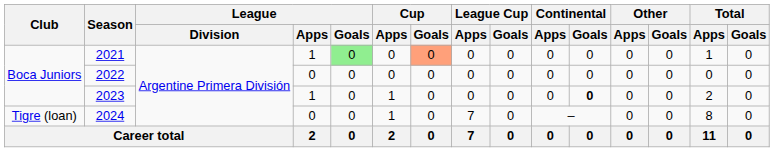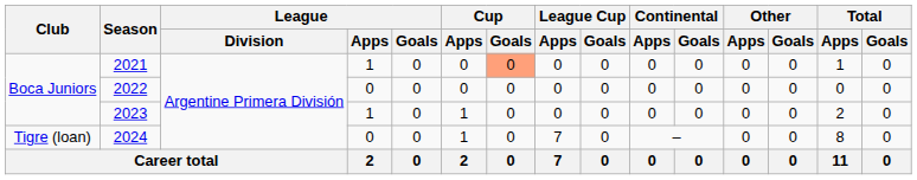2021 | League / Goals: lightgreen background -> no background
2023 | Continental / Goals: bold -> normal
